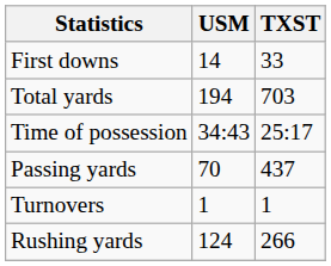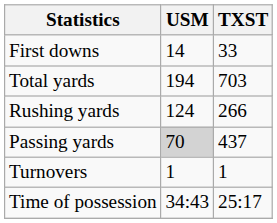rows swapped: Rushing yards <-> Time of possession
Passing yards | USM: no background -> lightgrey background
